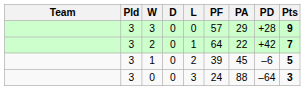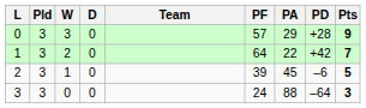columns swapped: Team <-> L
